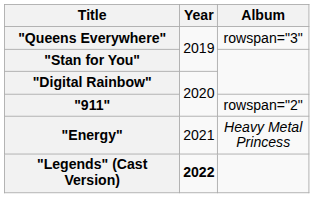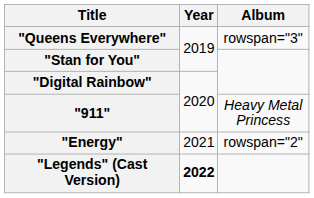"911" | Album: rowspan="2" -> Heavy Metal Princess
"Energy" | Album: Heavy Metal Princess -> rowspan="2"
